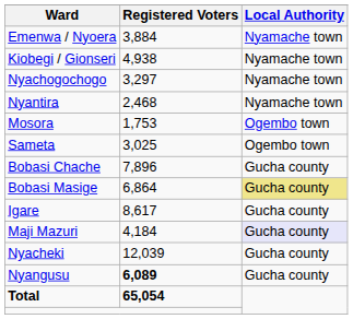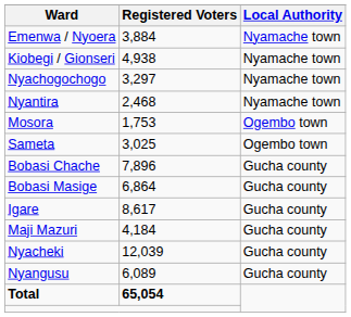Bobasi Masige | Local Authority: khaki background -> no background
Maji Mazuri | Local Authority: lavender background -> no background
Nyangusu | Registered Voters: bold -> normal
